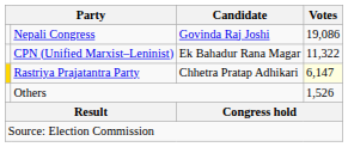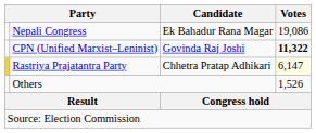Nepali Congress | Candidate: Govinda Raj Joshi -> Ek Bahadur Rana Magar
CPN (Unified Marxist–Leninist) | Candidate: Ek Bahadur Rana Magar -> Govinda Raj Joshi
CPN (Unified Marxist–Leninist) | Votes: normal -> bold
